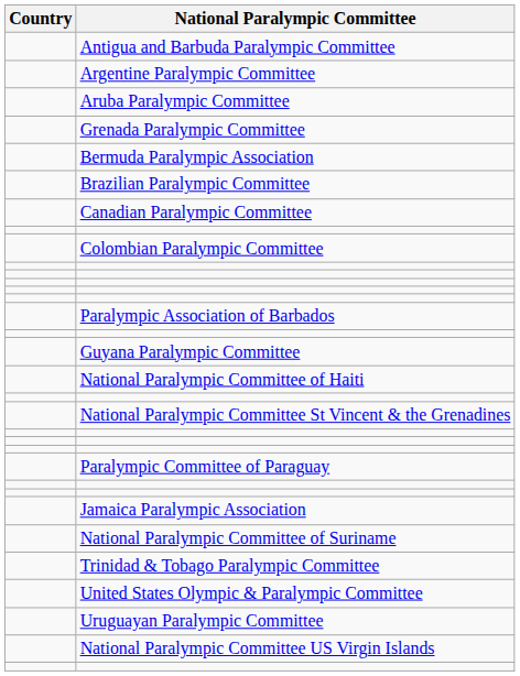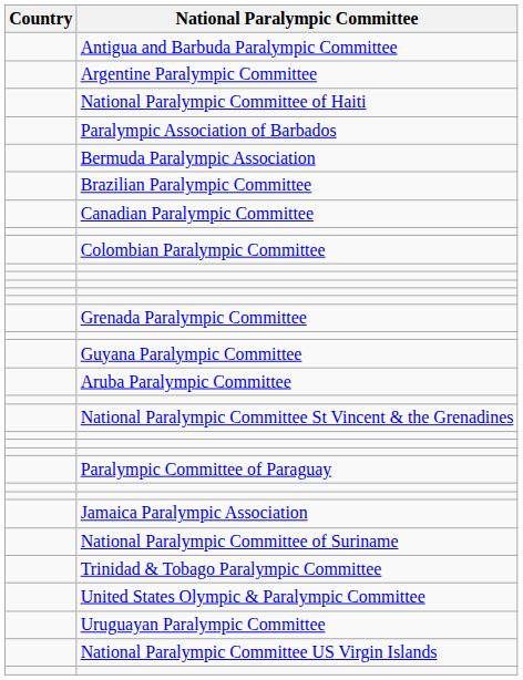row 4 | National Paralympic Committee: Aruba Paralympic Committee -> National Paralympic Committee of Haiti
row 5 | National Paralympic Committee: Grenada Paralympic Committee -> Paralympic Association of Barbados
row 16 | National Paralympic Committee: Paralympic Association of Barbados -> Grenada Paralympic Committee
row 19 | National Paralympic Committee: National Paralympic Committee of Haiti -> Aruba Paralympic Committee
